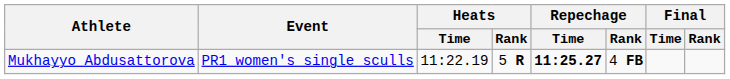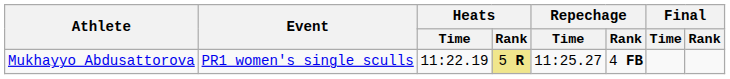Mukhayyo Abdusattorova | Heats / Rank: no background -> khaki background
Mukhayyo Abdusattorova | Repechage / Time: bold -> normal
